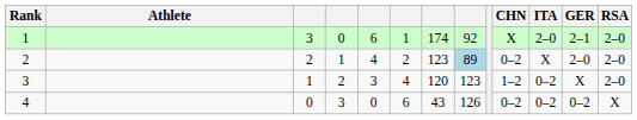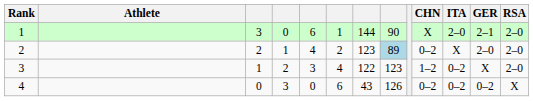row 2 | column 7: 174 -> 144
row 2 | column 8: 92 -> 90
row 4 | column 7: 120 -> 122
